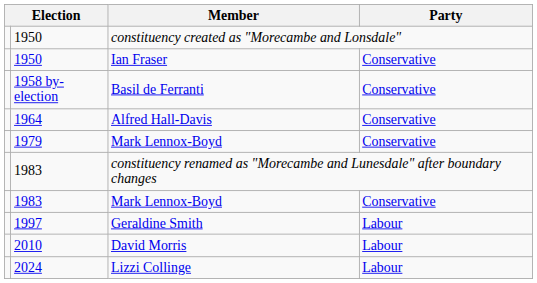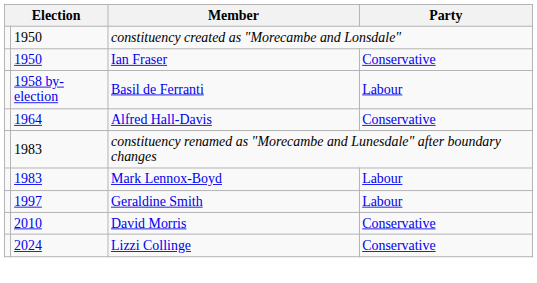Basil de Ferranti | Party: Conservative -> Labour
- row: 1979 | Mark Lennox-Boyd | Conservative
1983 / Mark Lennox-Boyd | Party: Conservative -> Labour
David Morris | Party: Labour -> Conservative
Lizzi Collinge | Party: Labour -> Conservative
